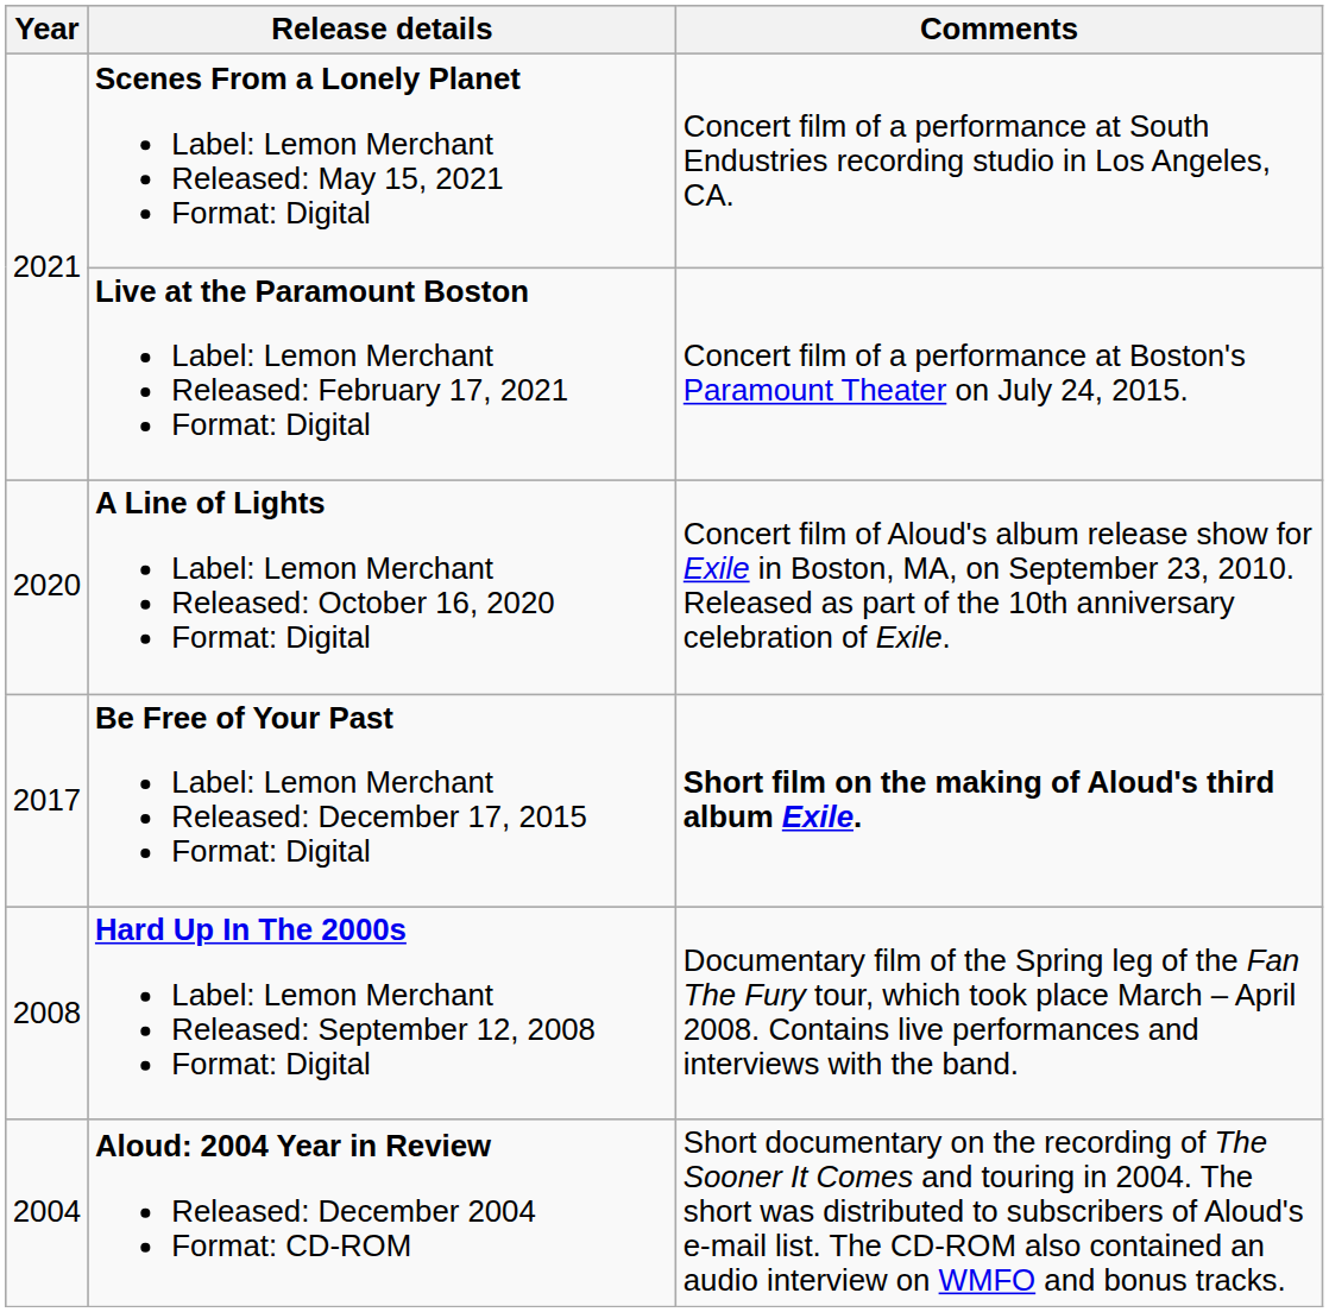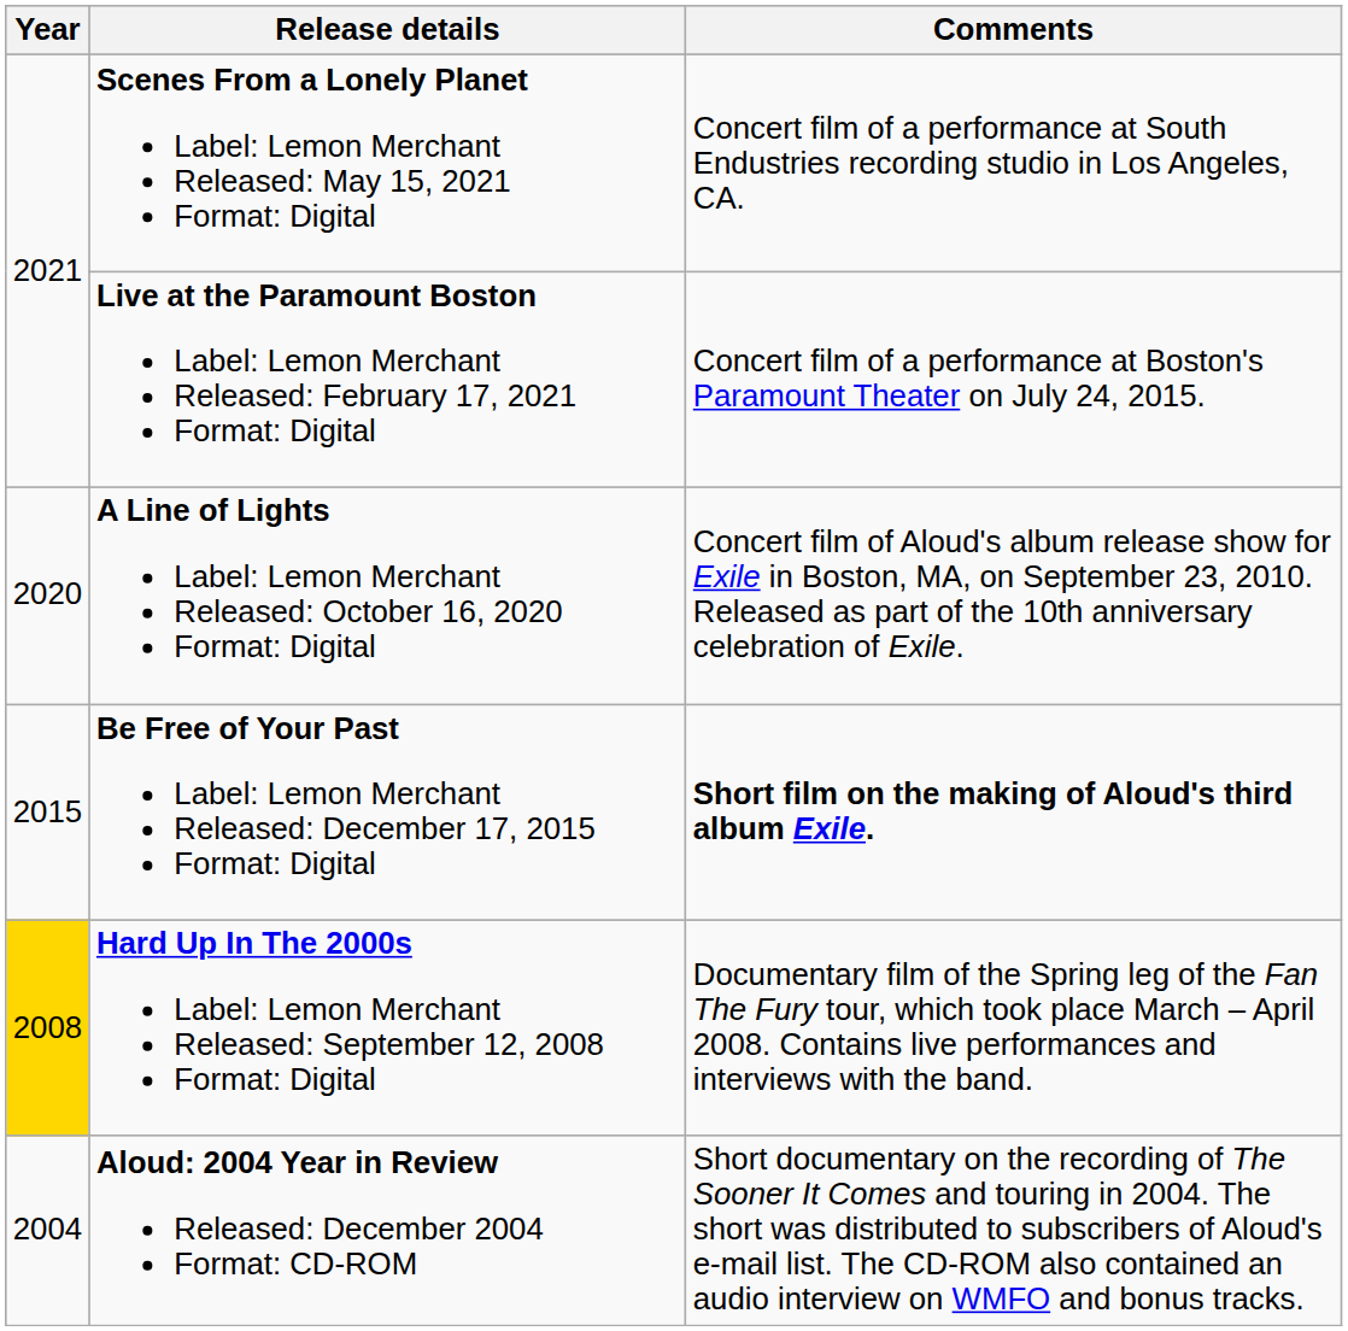row 5 | Year: 2017 -> 2015
row 6 | Year: no background -> gold background
